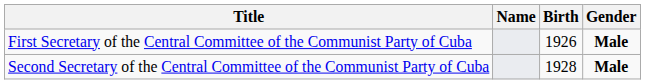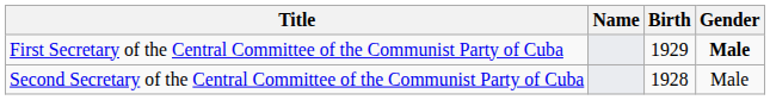row 2 | Birth: 1926 -> 1929
row 3 | Gender: bold -> normal
